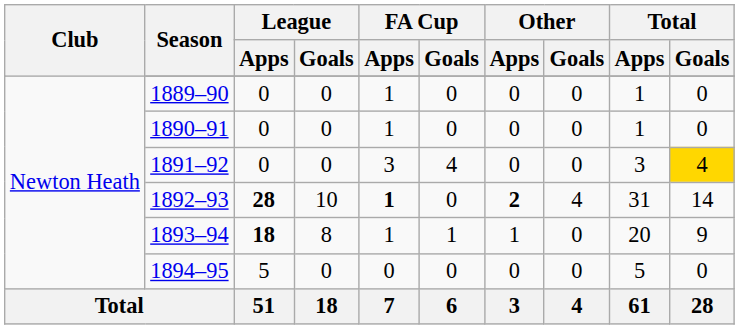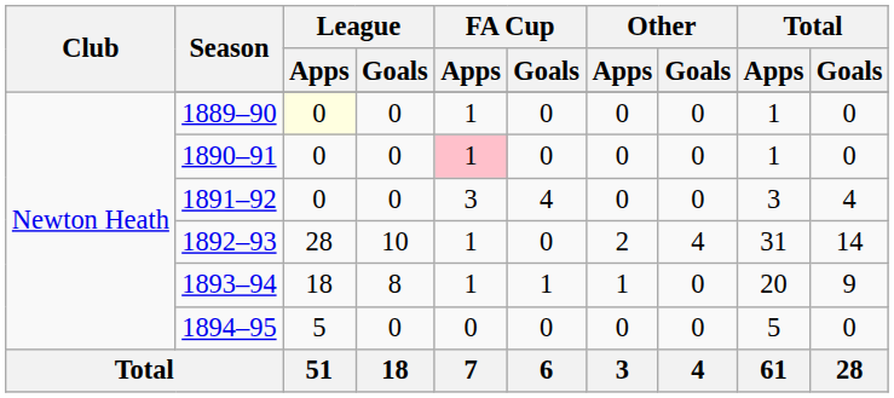1889–90 | League / Apps: no background -> lightyellow background
1890–91 | FA Cup / Apps: no background -> pink background
1891–92 | Total / Goals: gold background -> no background
1892–93 | League / Apps: bold -> normal
1892–93 | FA Cup / Apps: bold -> normal
1892–93 | Other / Apps: bold -> normal
1893–94 | League / Apps: bold -> normal
